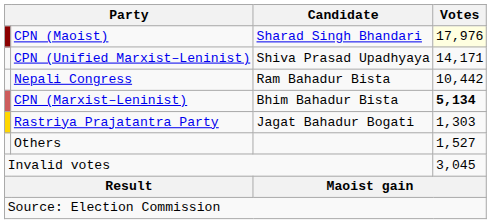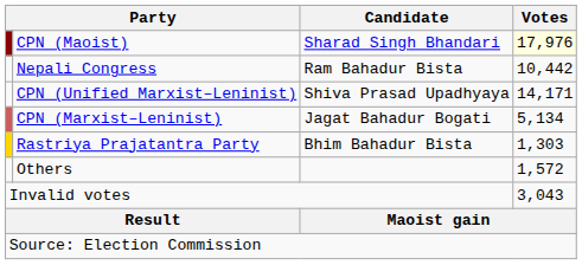rows swapped: CPN (Unified Marxist–Leninist) <-> Nepali Congress
CPN (Marxist–Leninist) | Candidate: Bhim Bahadur Bista -> Jagat Bahadur Bogati
CPN (Marxist–Leninist) | Votes: bold -> normal
Rastriya Prajatantra Party | Candidate: Jagat Bahadur Bogati -> Bhim Bahadur Bista
Others | Votes: 1,527 -> 1,572
Invalid votes | Votes: 3,045 -> 3,043
